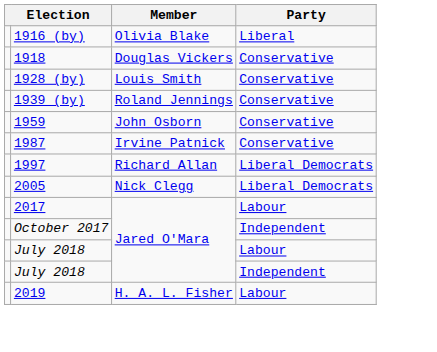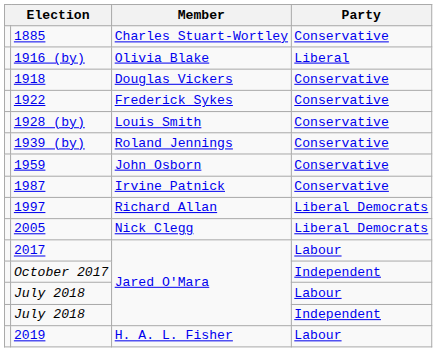+ row: 1885 | Charles Stuart-Wortley | Conservative
+ row: 1922 | Frederick Sykes | Conservative
